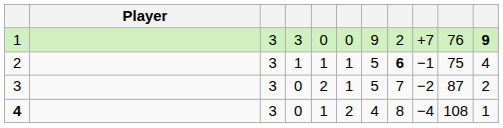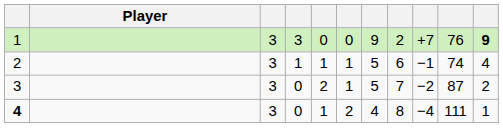row 3 | column 8: bold -> normal
row 3 | column 10: 75 -> 74
row 5 | column 10: 108 -> 111
